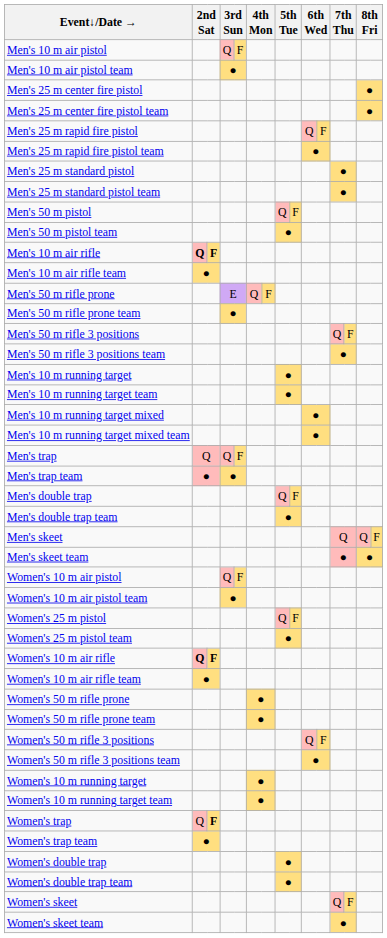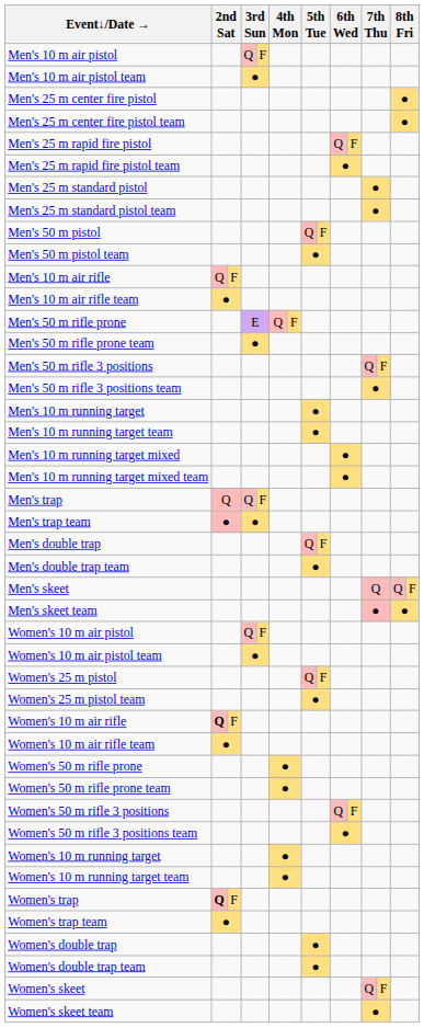Men's 10 m air rifle | column 2: bold -> normal
Men's 10 m air rifle | column 3: bold -> normal
Women's 10 m air rifle | column 3: bold -> normal
Women's trap | column 2: normal -> bold
Women's trap | column 3: bold -> normal
